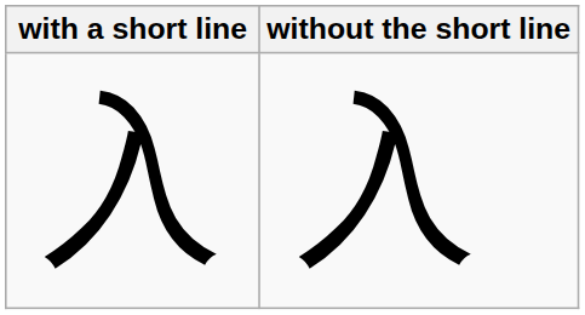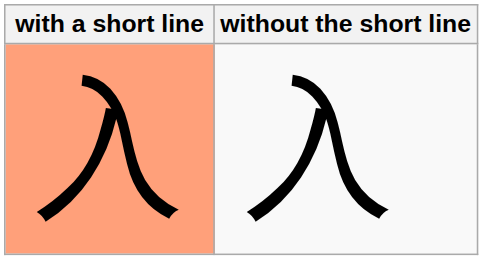row 2 | with a short line: no background -> lightsalmon background
